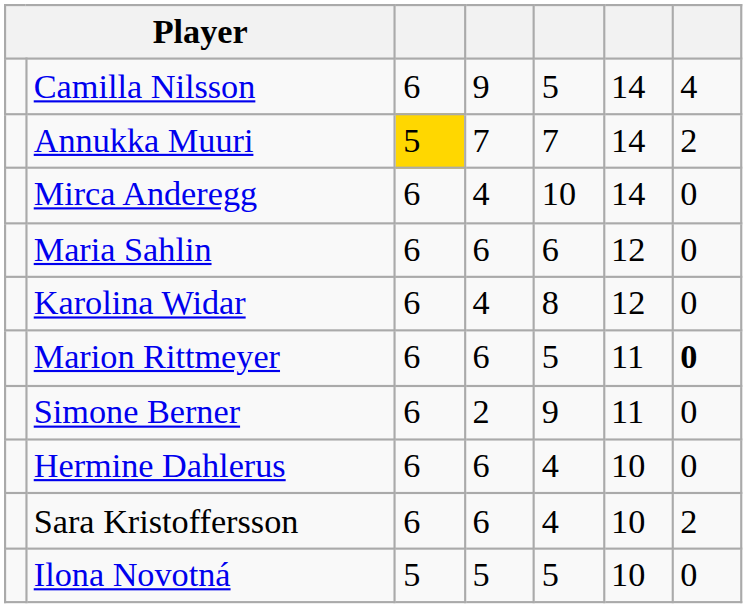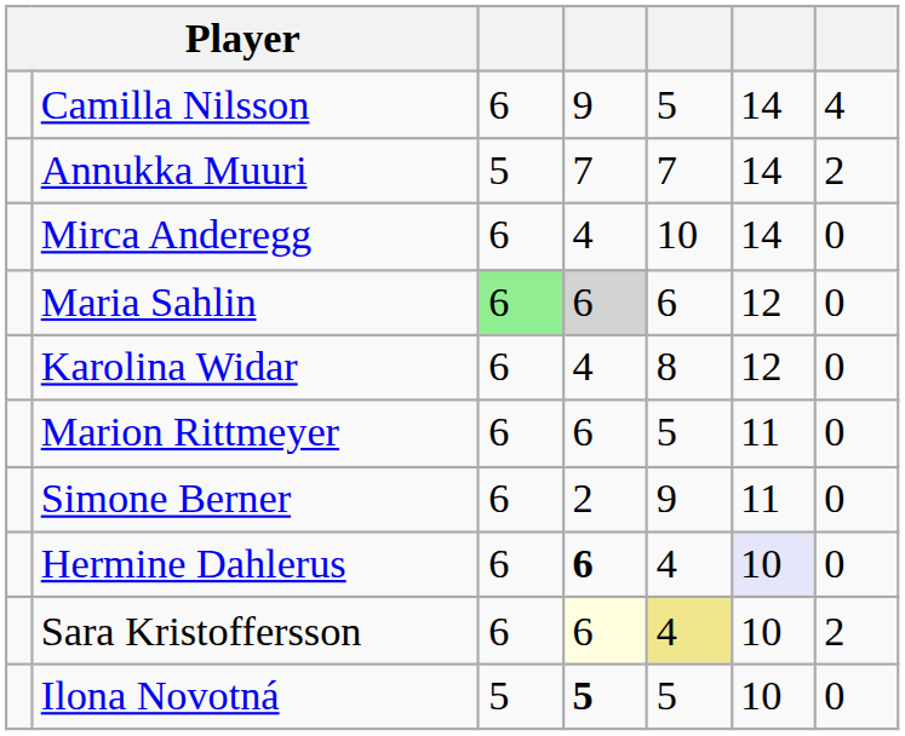Annukka Muuri | column 3: gold background -> no background
Maria Sahlin | column 3: no background -> lightgreen background
Maria Sahlin | column 4: no background -> lightgrey background
Marion Rittmeyer | column 7: bold -> normal
Hermine Dahlerus | column 4: normal -> bold
Hermine Dahlerus | column 6: no background -> lavender background
Sara Kristoffersson | column 4: no background -> lightyellow background
Sara Kristoffersson | column 5: no background -> khaki background
Ilona Novotná | column 4: normal -> bold
